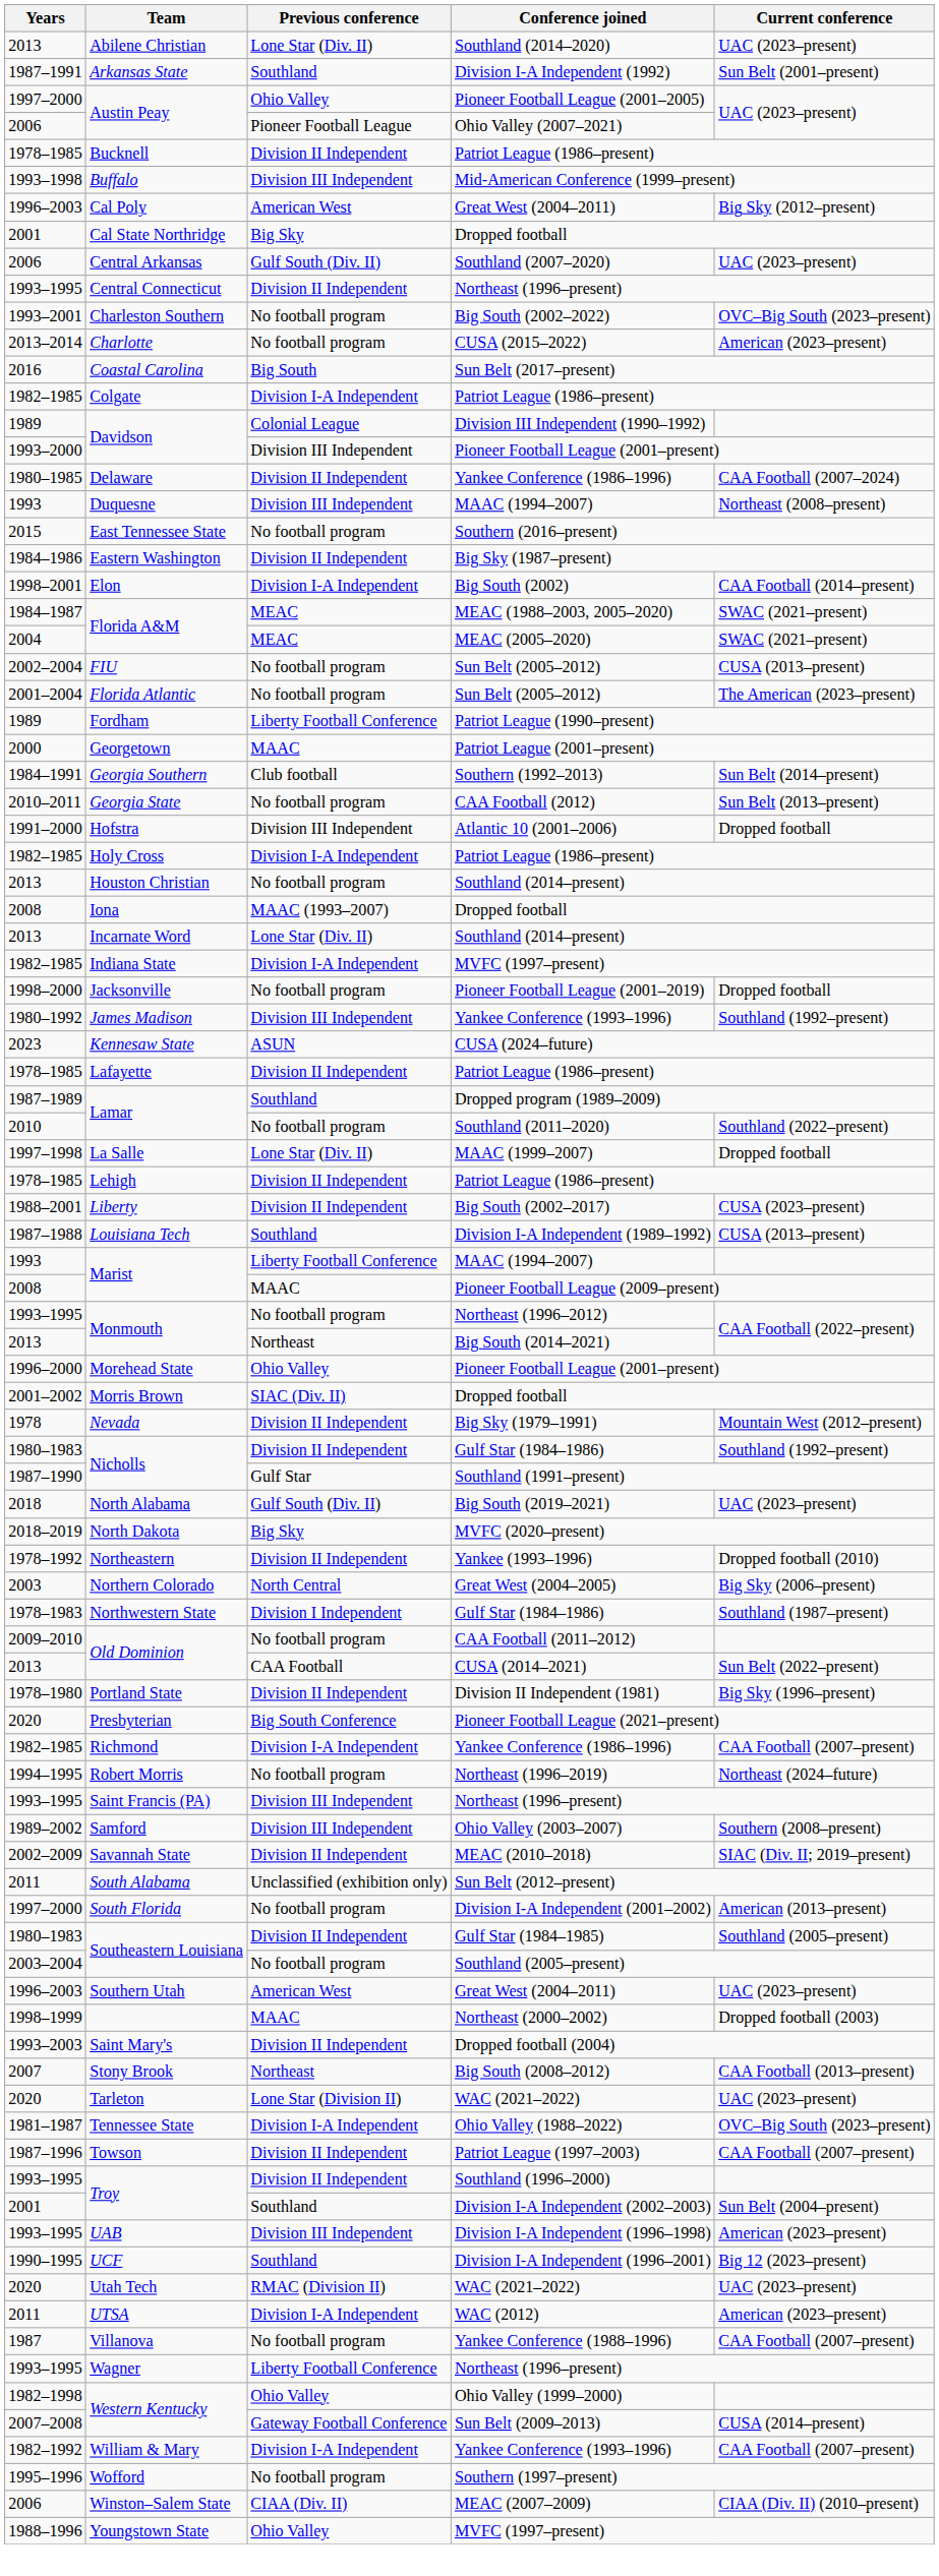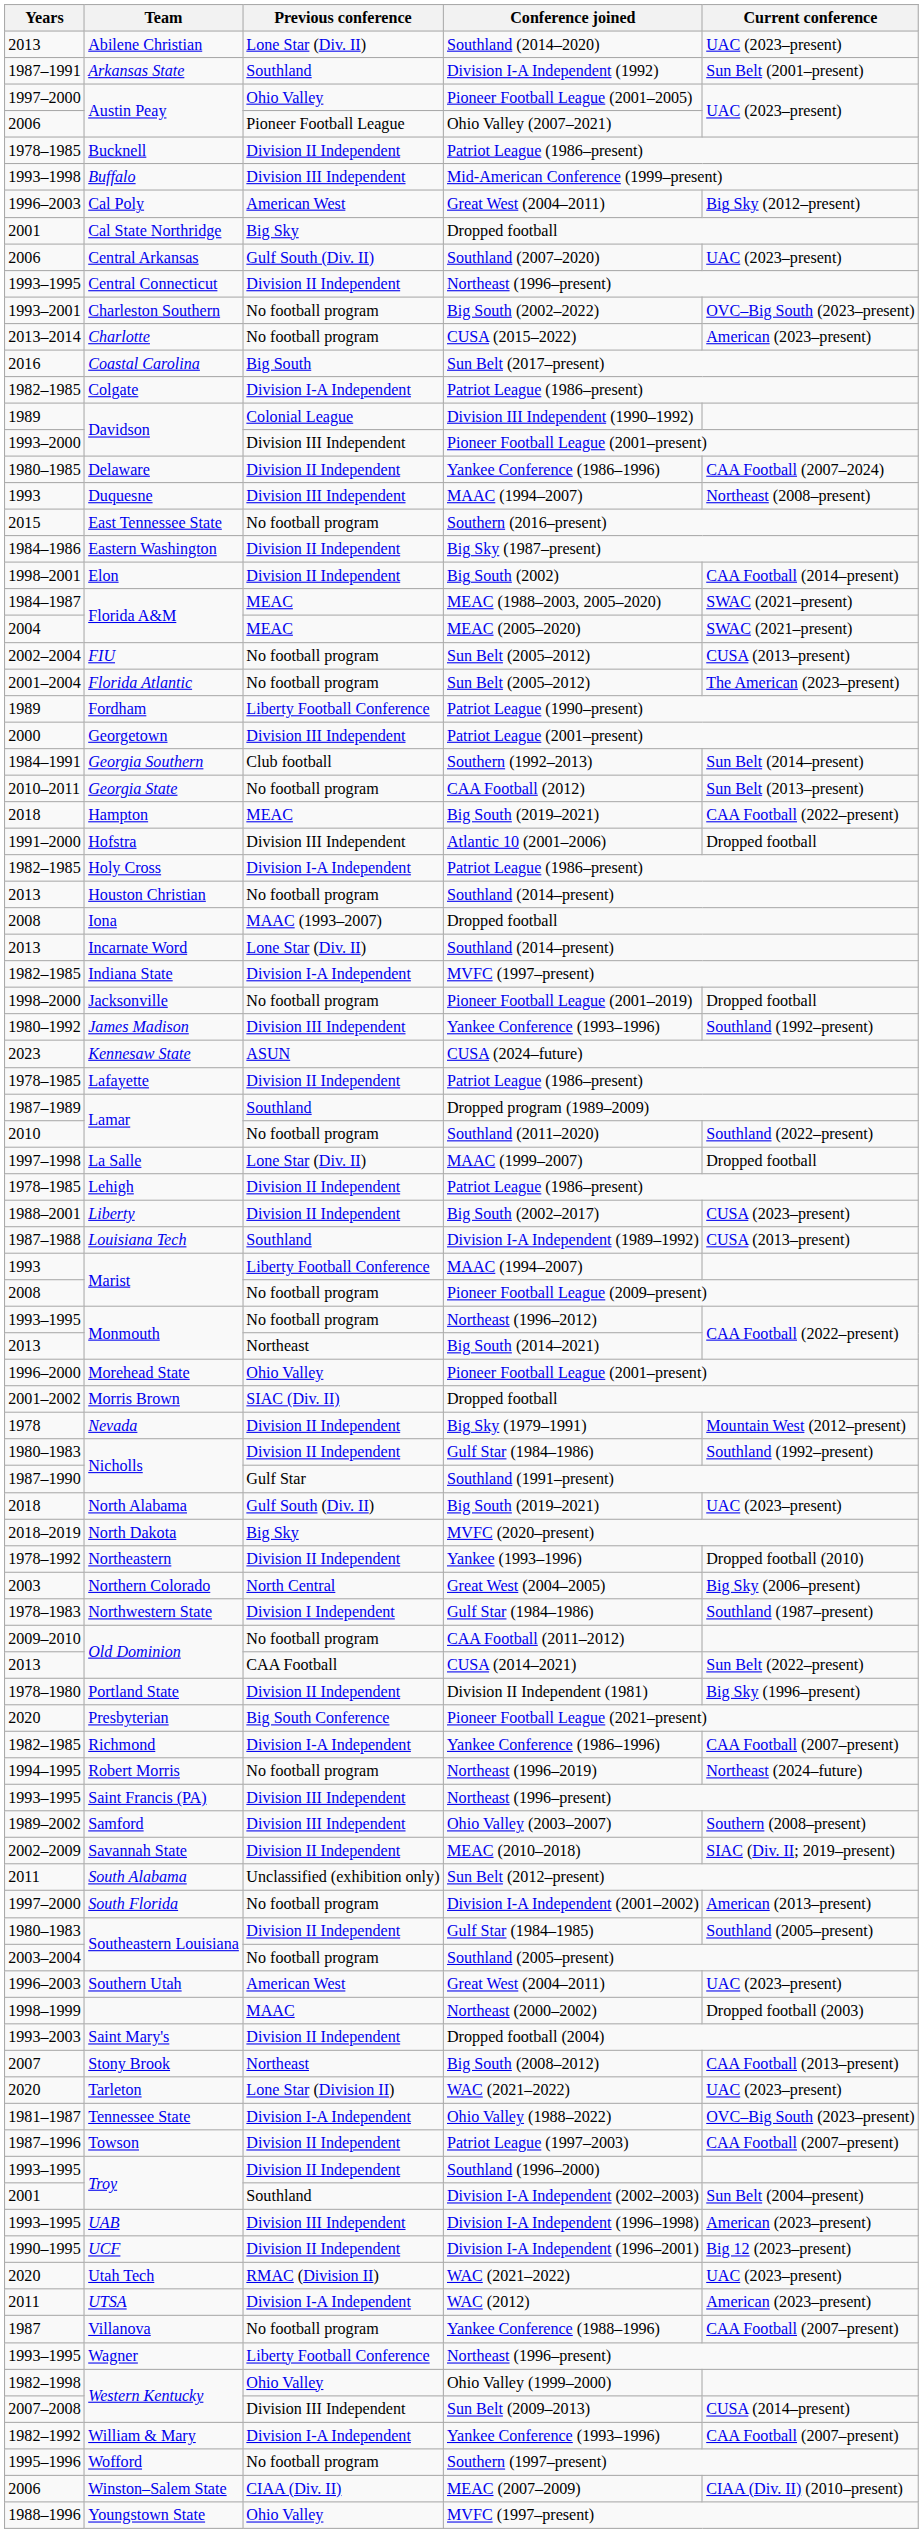Elon | Previous conference: Division I-A Independent -> Division II Independent
Georgetown | Previous conference: MAAC -> Division III Independent
+ row: 2018 | Hampton | MEAC | Big South (2019–2021) | CAA Football (2022–present)
Marist / Pioneer Football League (2009–present) | Previous conference: MAAC -> No football program
UCF | Previous conference: Southland -> Division II Independent
Western Kentucky / Sun Belt (2009–2013) | Previous conference: Gateway Football Conference -> Division III Independent
